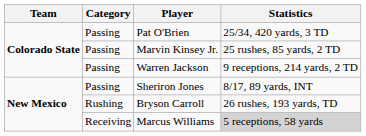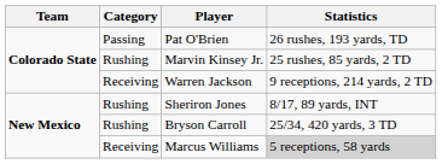Pat O'Brien | Statistics: 25/34, 420 yards, 3 TD -> 26 rushes, 193 yards, TD
Marvin Kinsey Jr. | Category: Passing -> Rushing
Warren Jackson | Category: Passing -> Receiving
Sheriron Jones | Category: Passing -> Rushing
Bryson Carroll | Statistics: 26 rushes, 193 yards, TD -> 25/34, 420 yards, 3 TD
